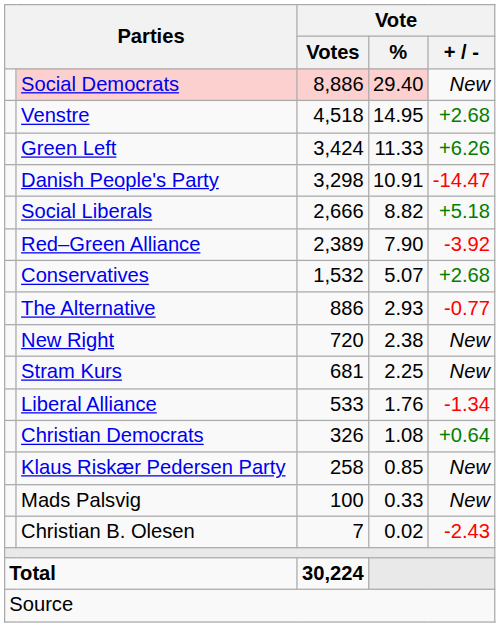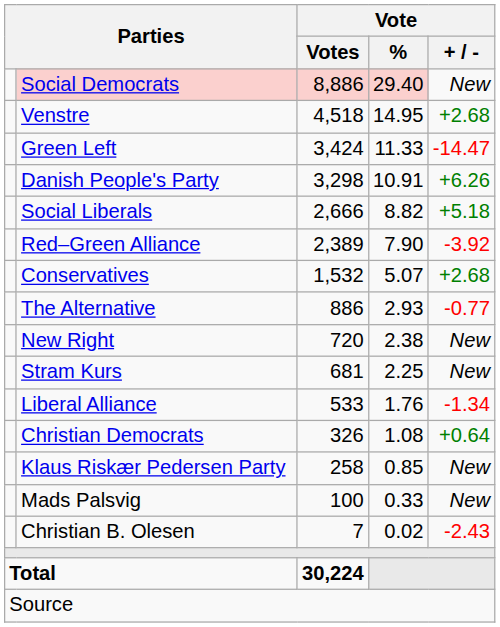Green Left | Vote / + / -: +6.26 -> -14.47
Danish People's Party | Vote / + / -: -14.47 -> +6.26
